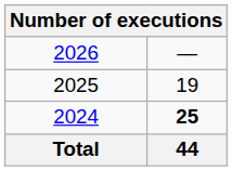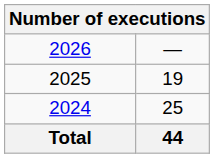2024 | column 2: bold -> normal
